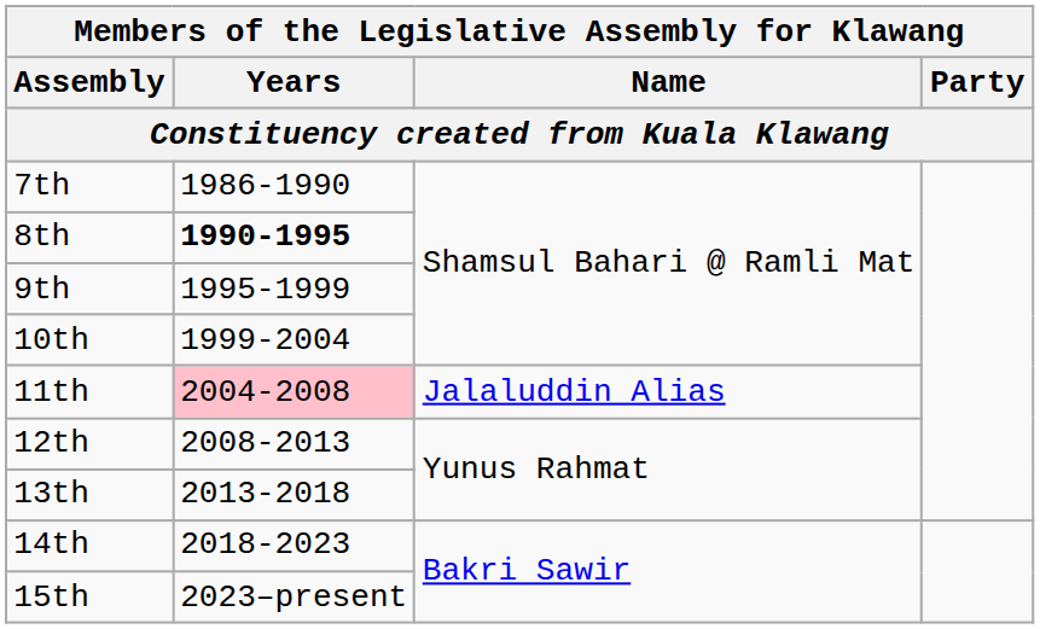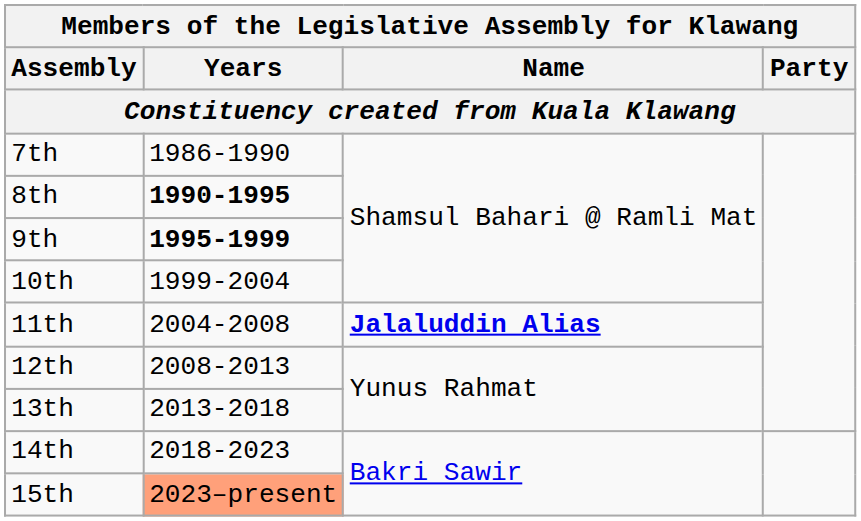9th | Years: normal -> bold
11th | Years: pink background -> no background
11th | Name: normal -> bold
15th | Years: no background -> lightsalmon background
